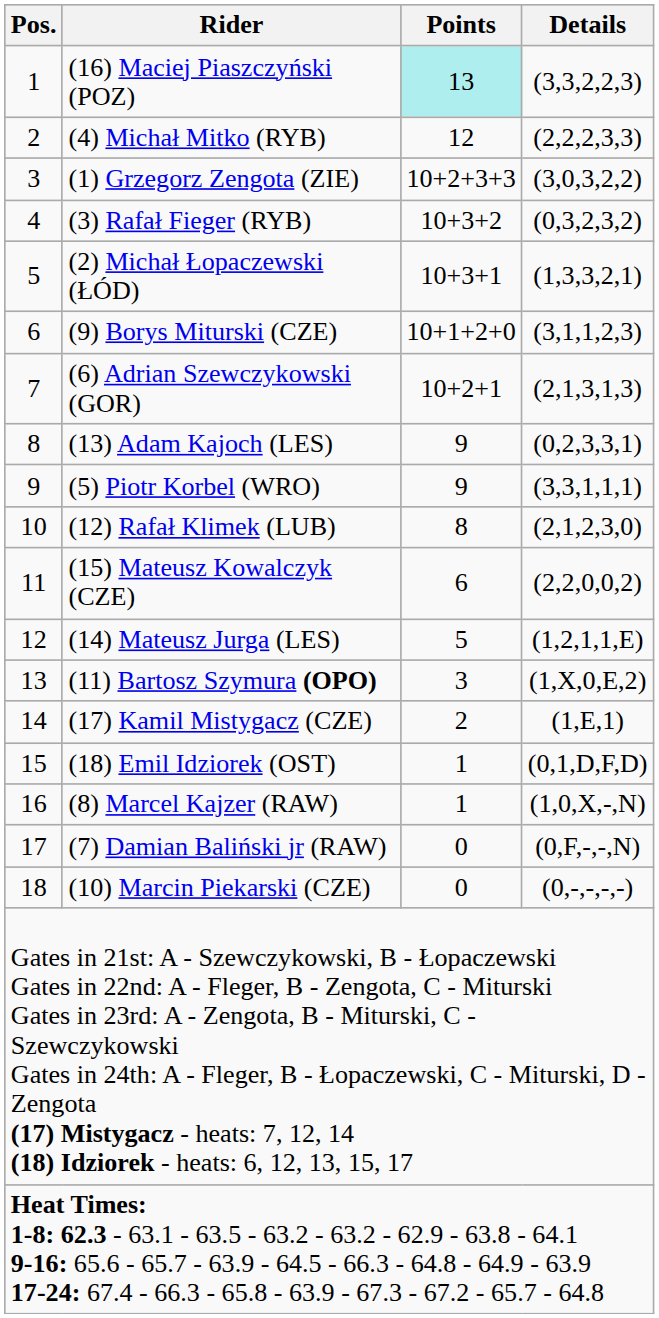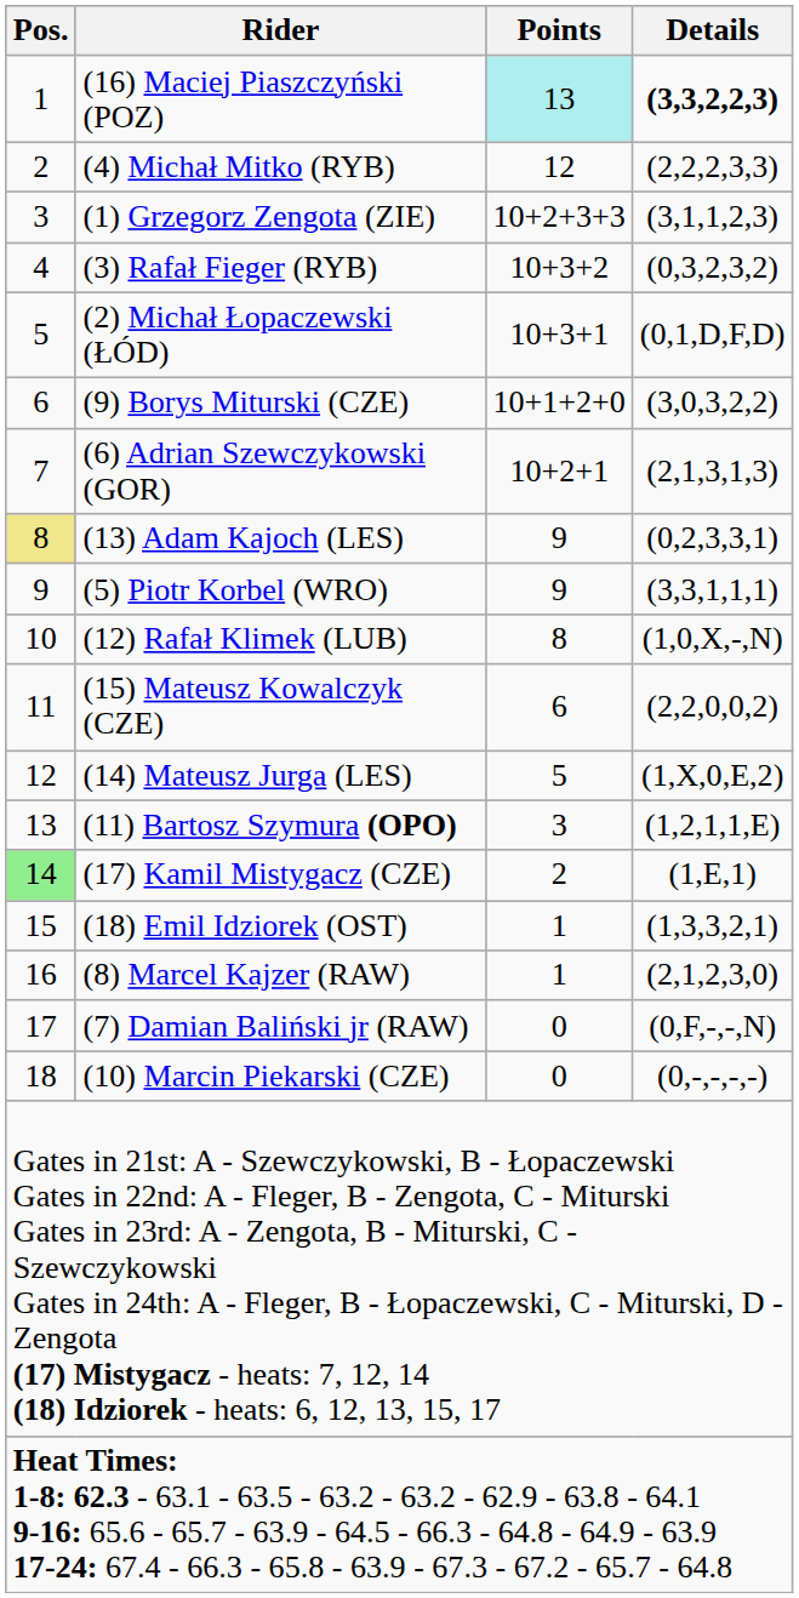(16) Maciej Piaszczyński (POZ) | Details: normal -> bold
(1) Grzegorz Zengota (ZIE) | Details: (3,0,3,2,2) -> (3,1,1,2,3)
(2) Michał Łopaczewski (ŁÓD) | Details: (1,3,3,2,1) -> (0,1,D,F,D)
(9) Borys Miturski (CZE) | Details: (3,1,1,2,3) -> (3,0,3,2,2)
(13) Adam Kajoch (LES) | Pos.: no background -> khaki background
(12) Rafał Klimek (LUB) | Details: (2,1,2,3,0) -> (1,0,X,-,N)
(14) Mateusz Jurga (LES) | Details: (1,2,1,1,E) -> (1,X,0,E,2)
(11) Bartosz Szymura (OPO) | Details: (1,X,0,E,2) -> (1,2,1,1,E)
(17) Kamil Mistygacz (CZE) | Pos.: no background -> lightgreen background
(18) Emil Idziorek (OST) | Details: (0,1,D,F,D) -> (1,3,3,2,1)
(8) Marcel Kajzer (RAW) | Details: (1,0,X,-,N) -> (2,1,2,3,0)
